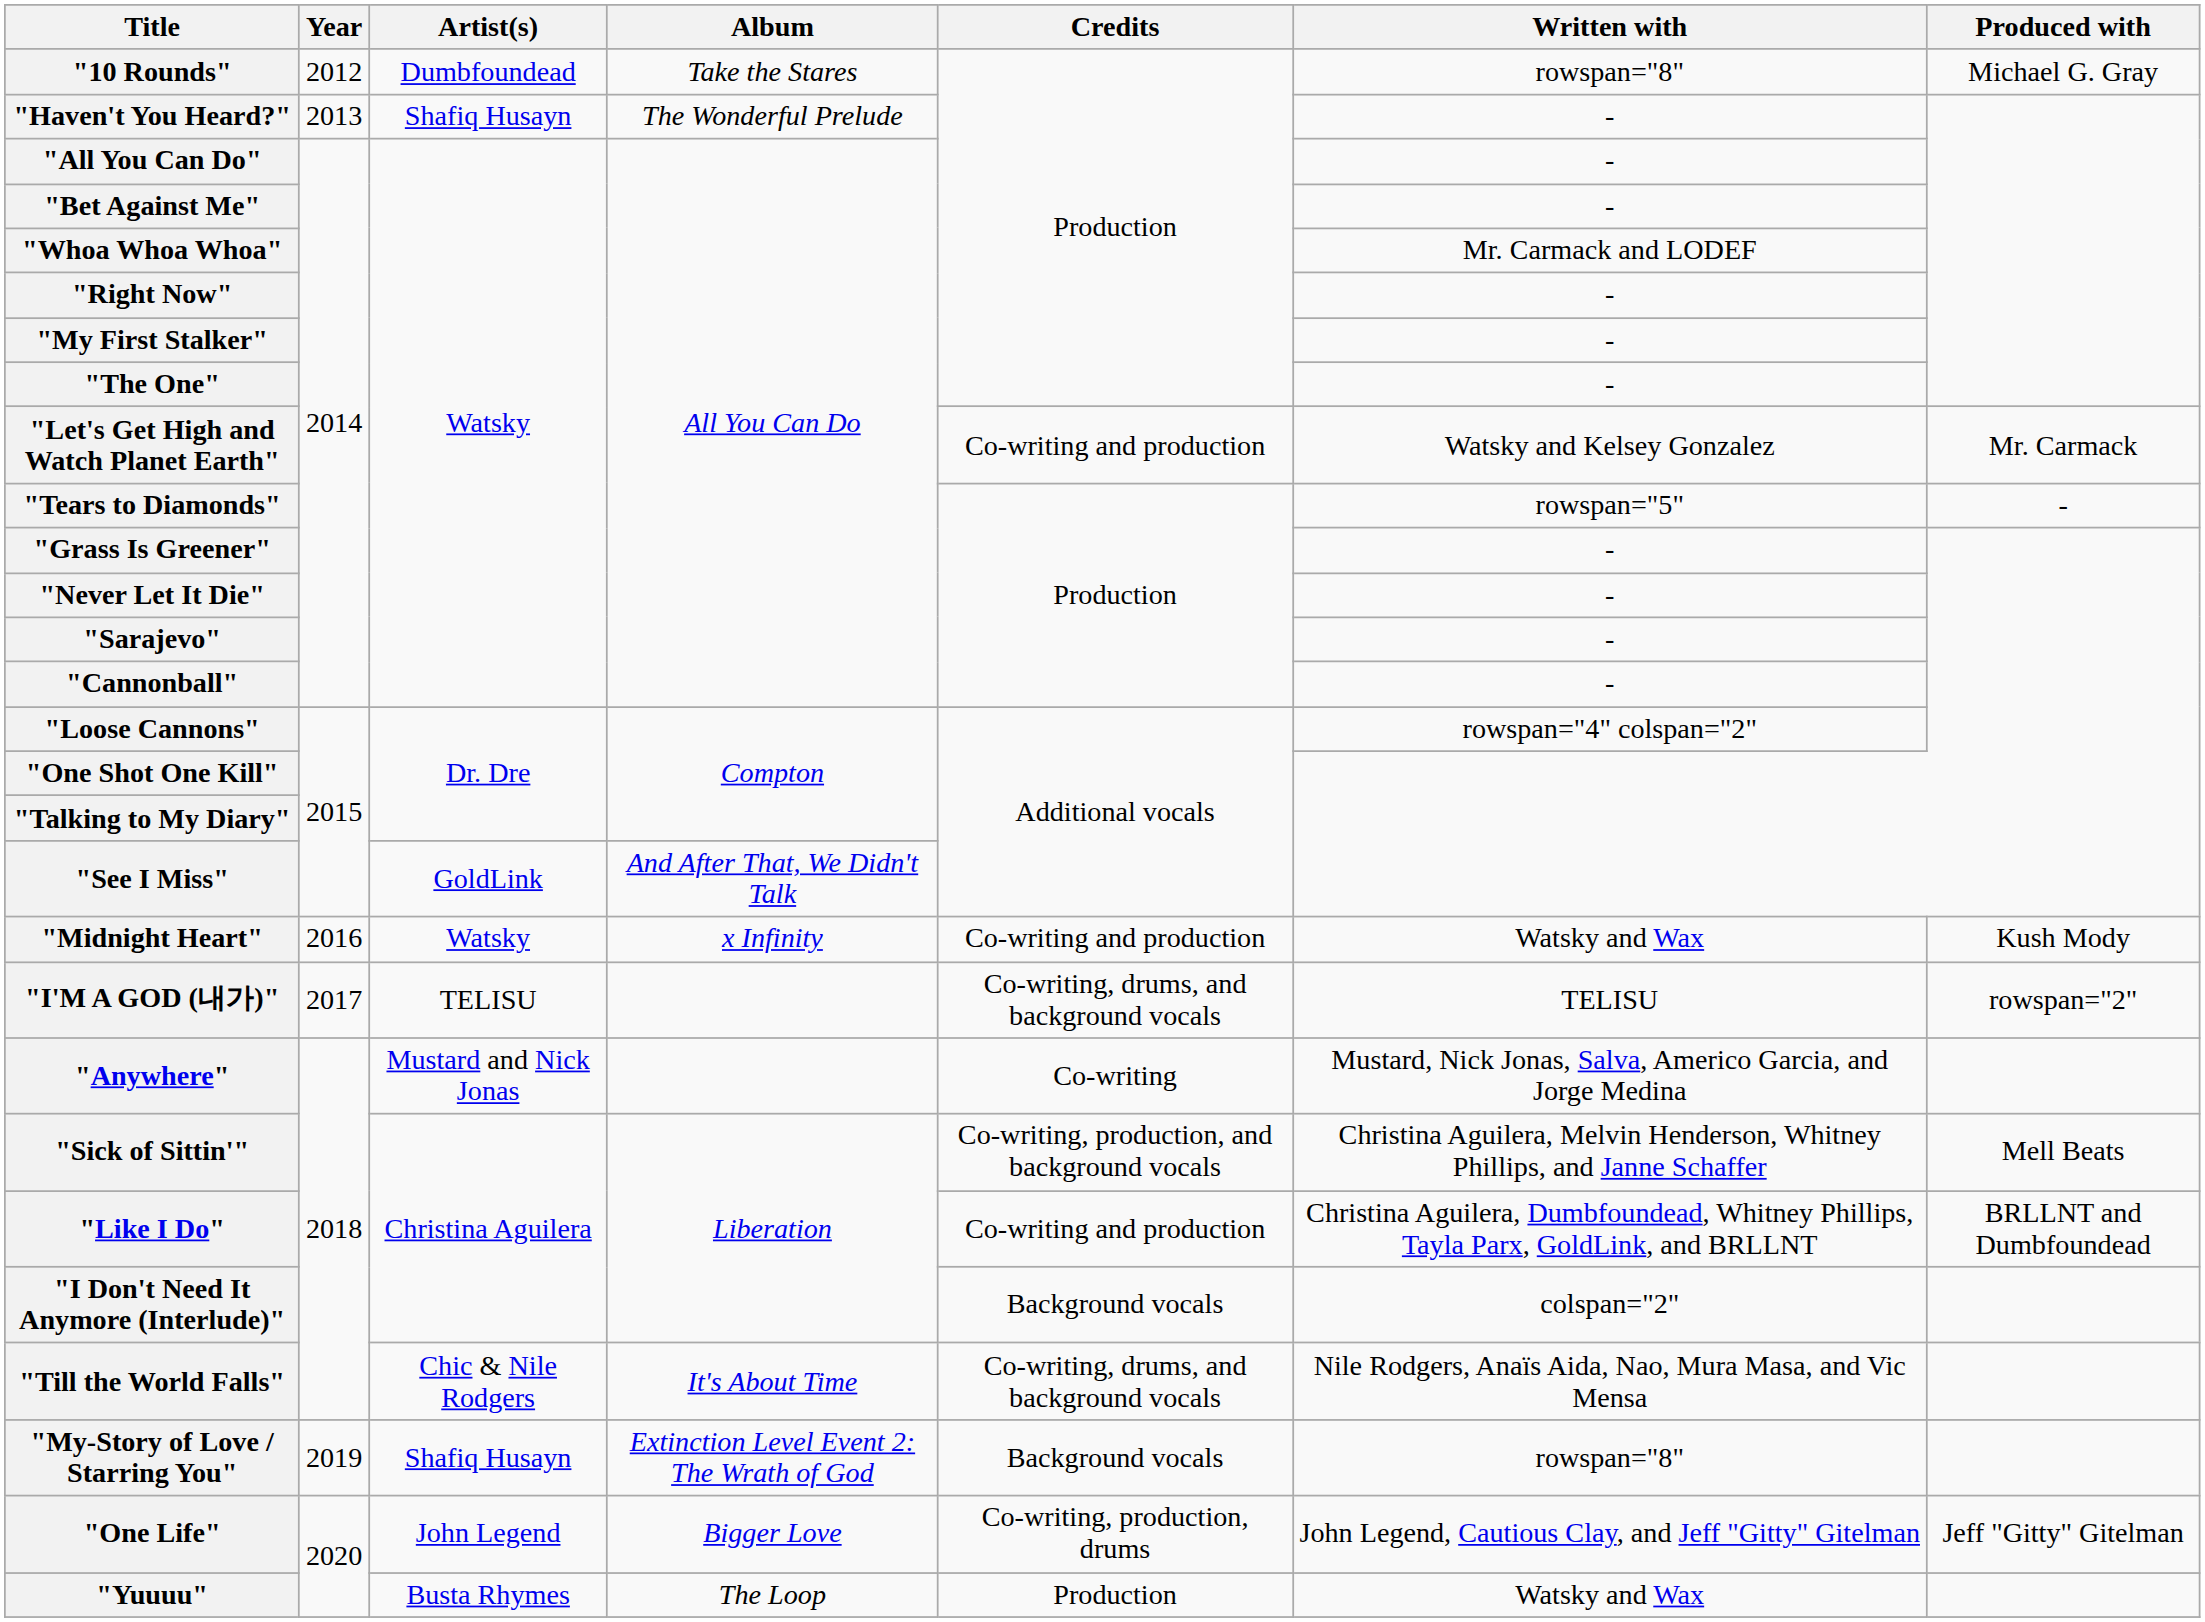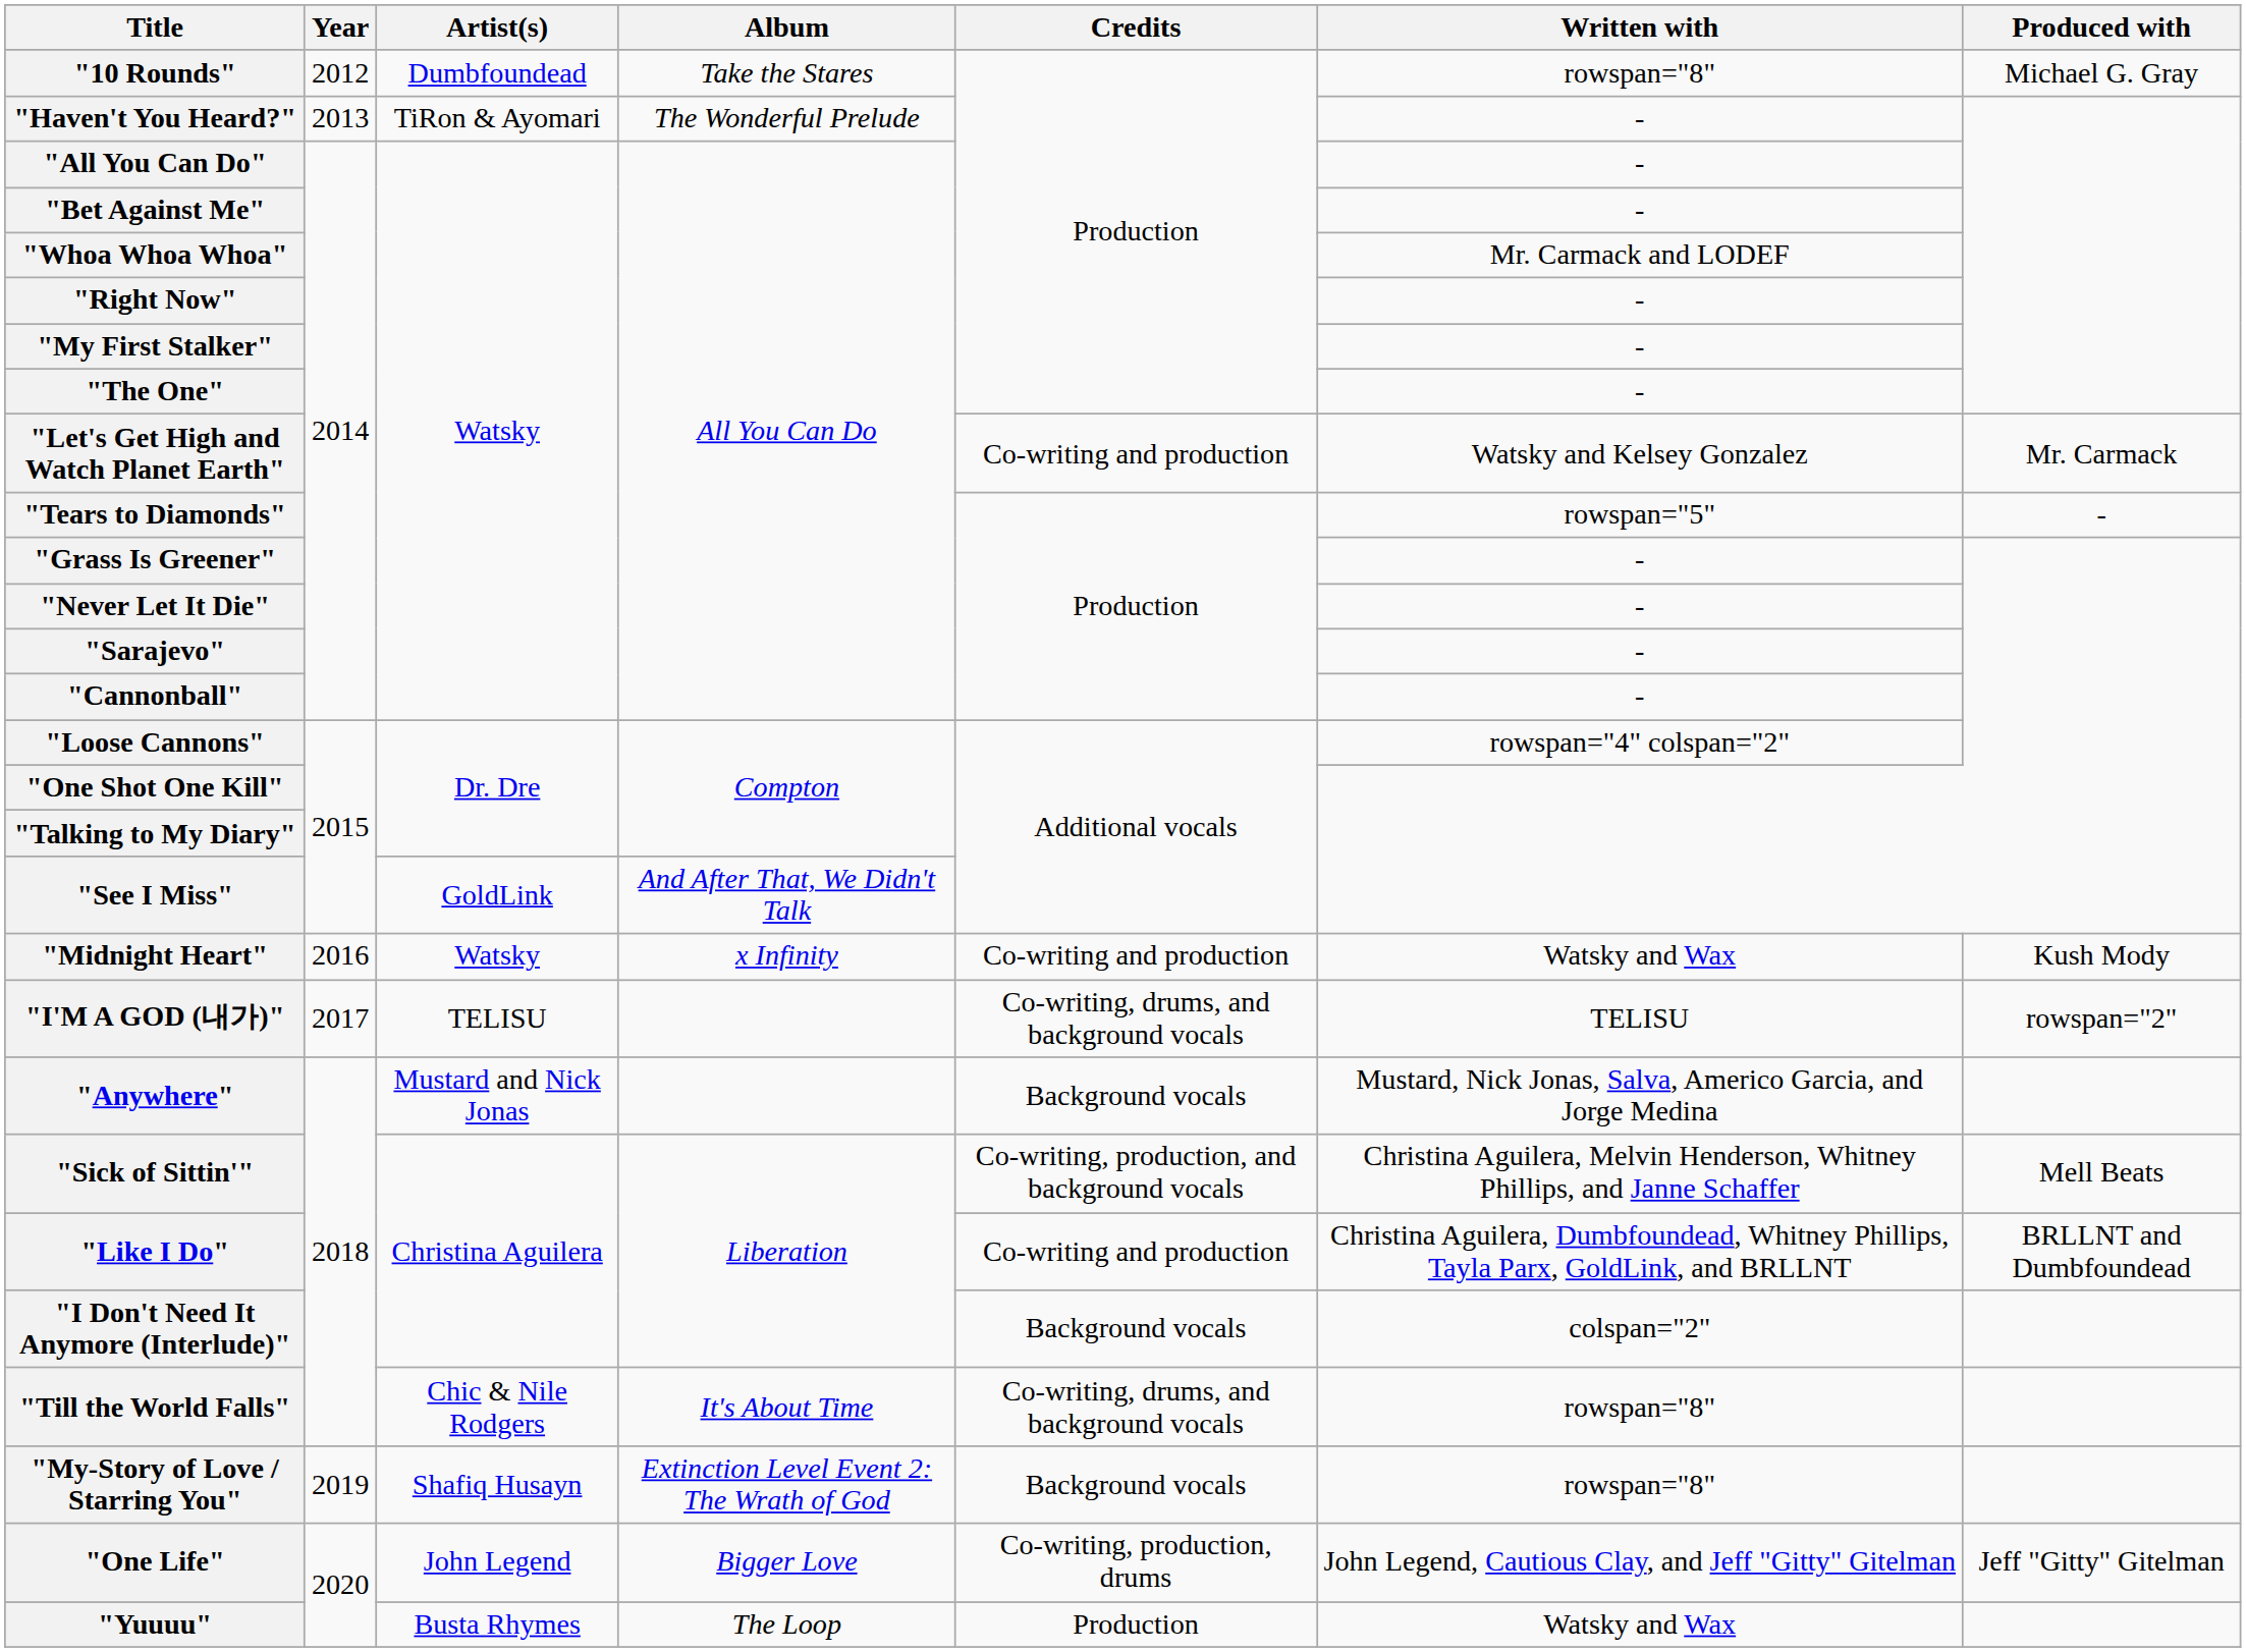"Haven't You Heard?" | Artist(s): Shafiq Husayn -> TiRon & Ayomari
"Anywhere" | Credits: Co-writing -> Background vocals
"Till the World Falls" | Written with: Nile Rodgers, Anaïs Aida, Nao, Mura Masa, and Vic Mensa -> rowspan="8"
